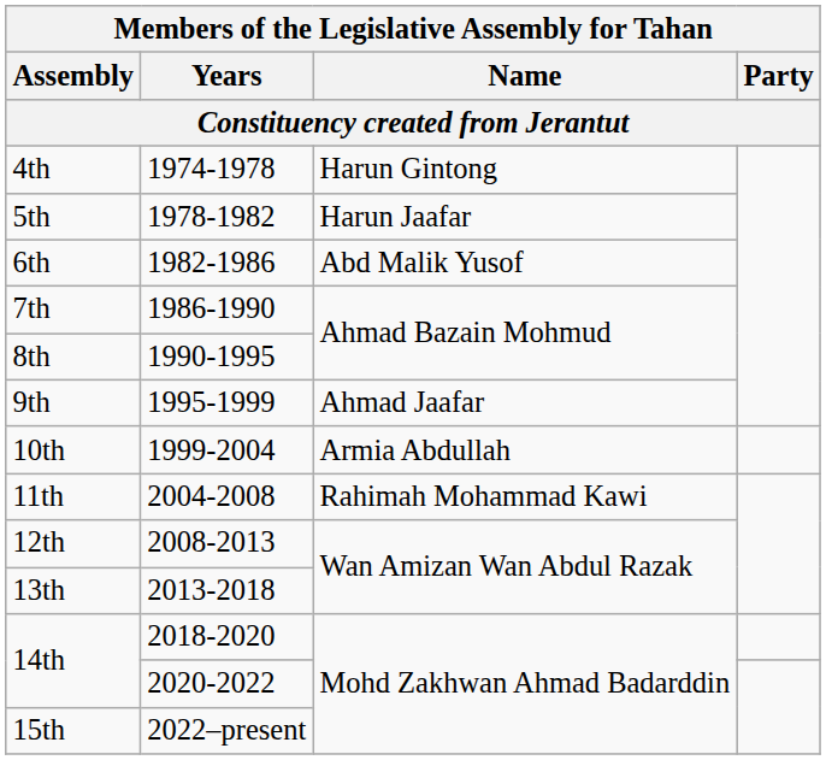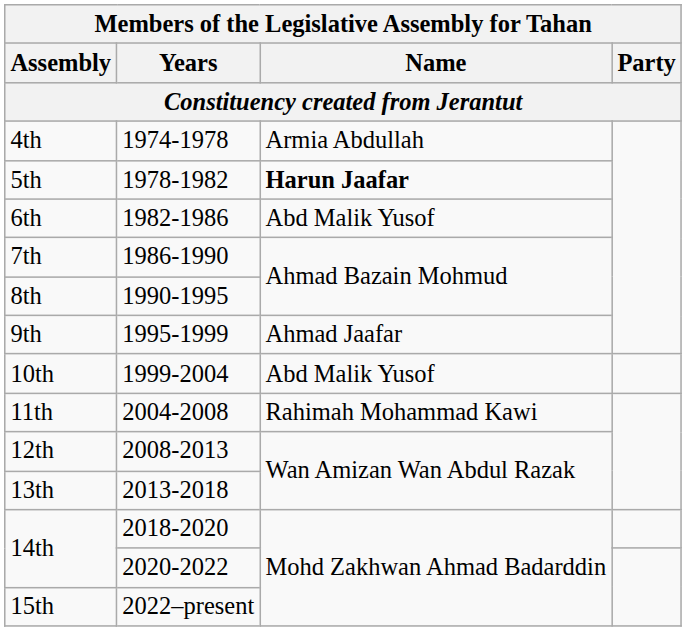4th | Name: Harun Gintong -> Armia Abdullah
5th | Name: normal -> bold
10th | Name: Armia Abdullah -> Abd Malik Yusof
